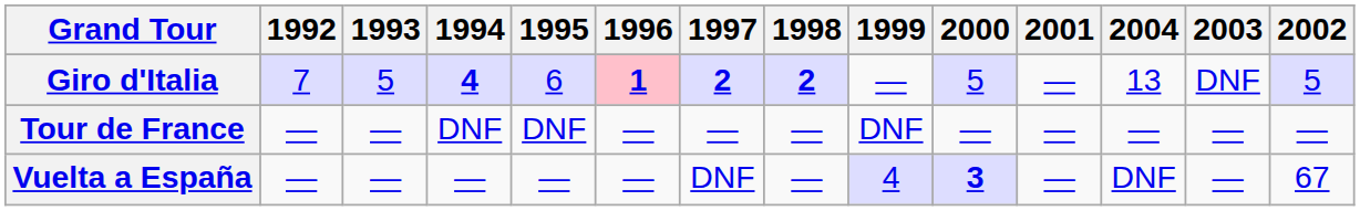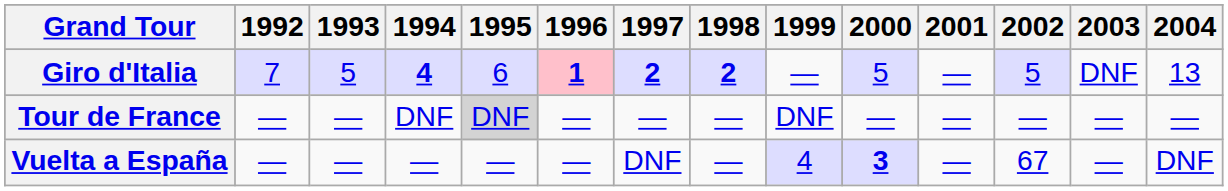columns swapped: 2002 <-> 2004
Tour de France | 1995: no background -> lightgrey background
